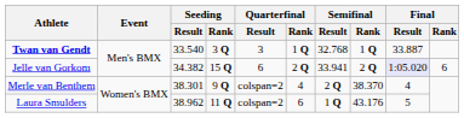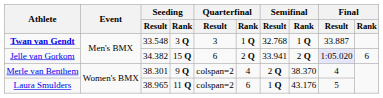Twan van Gendt | Seeding / Result: 33.540 -> 33.548
Laura Smulders | Seeding / Result: 38.962 -> 38.965
